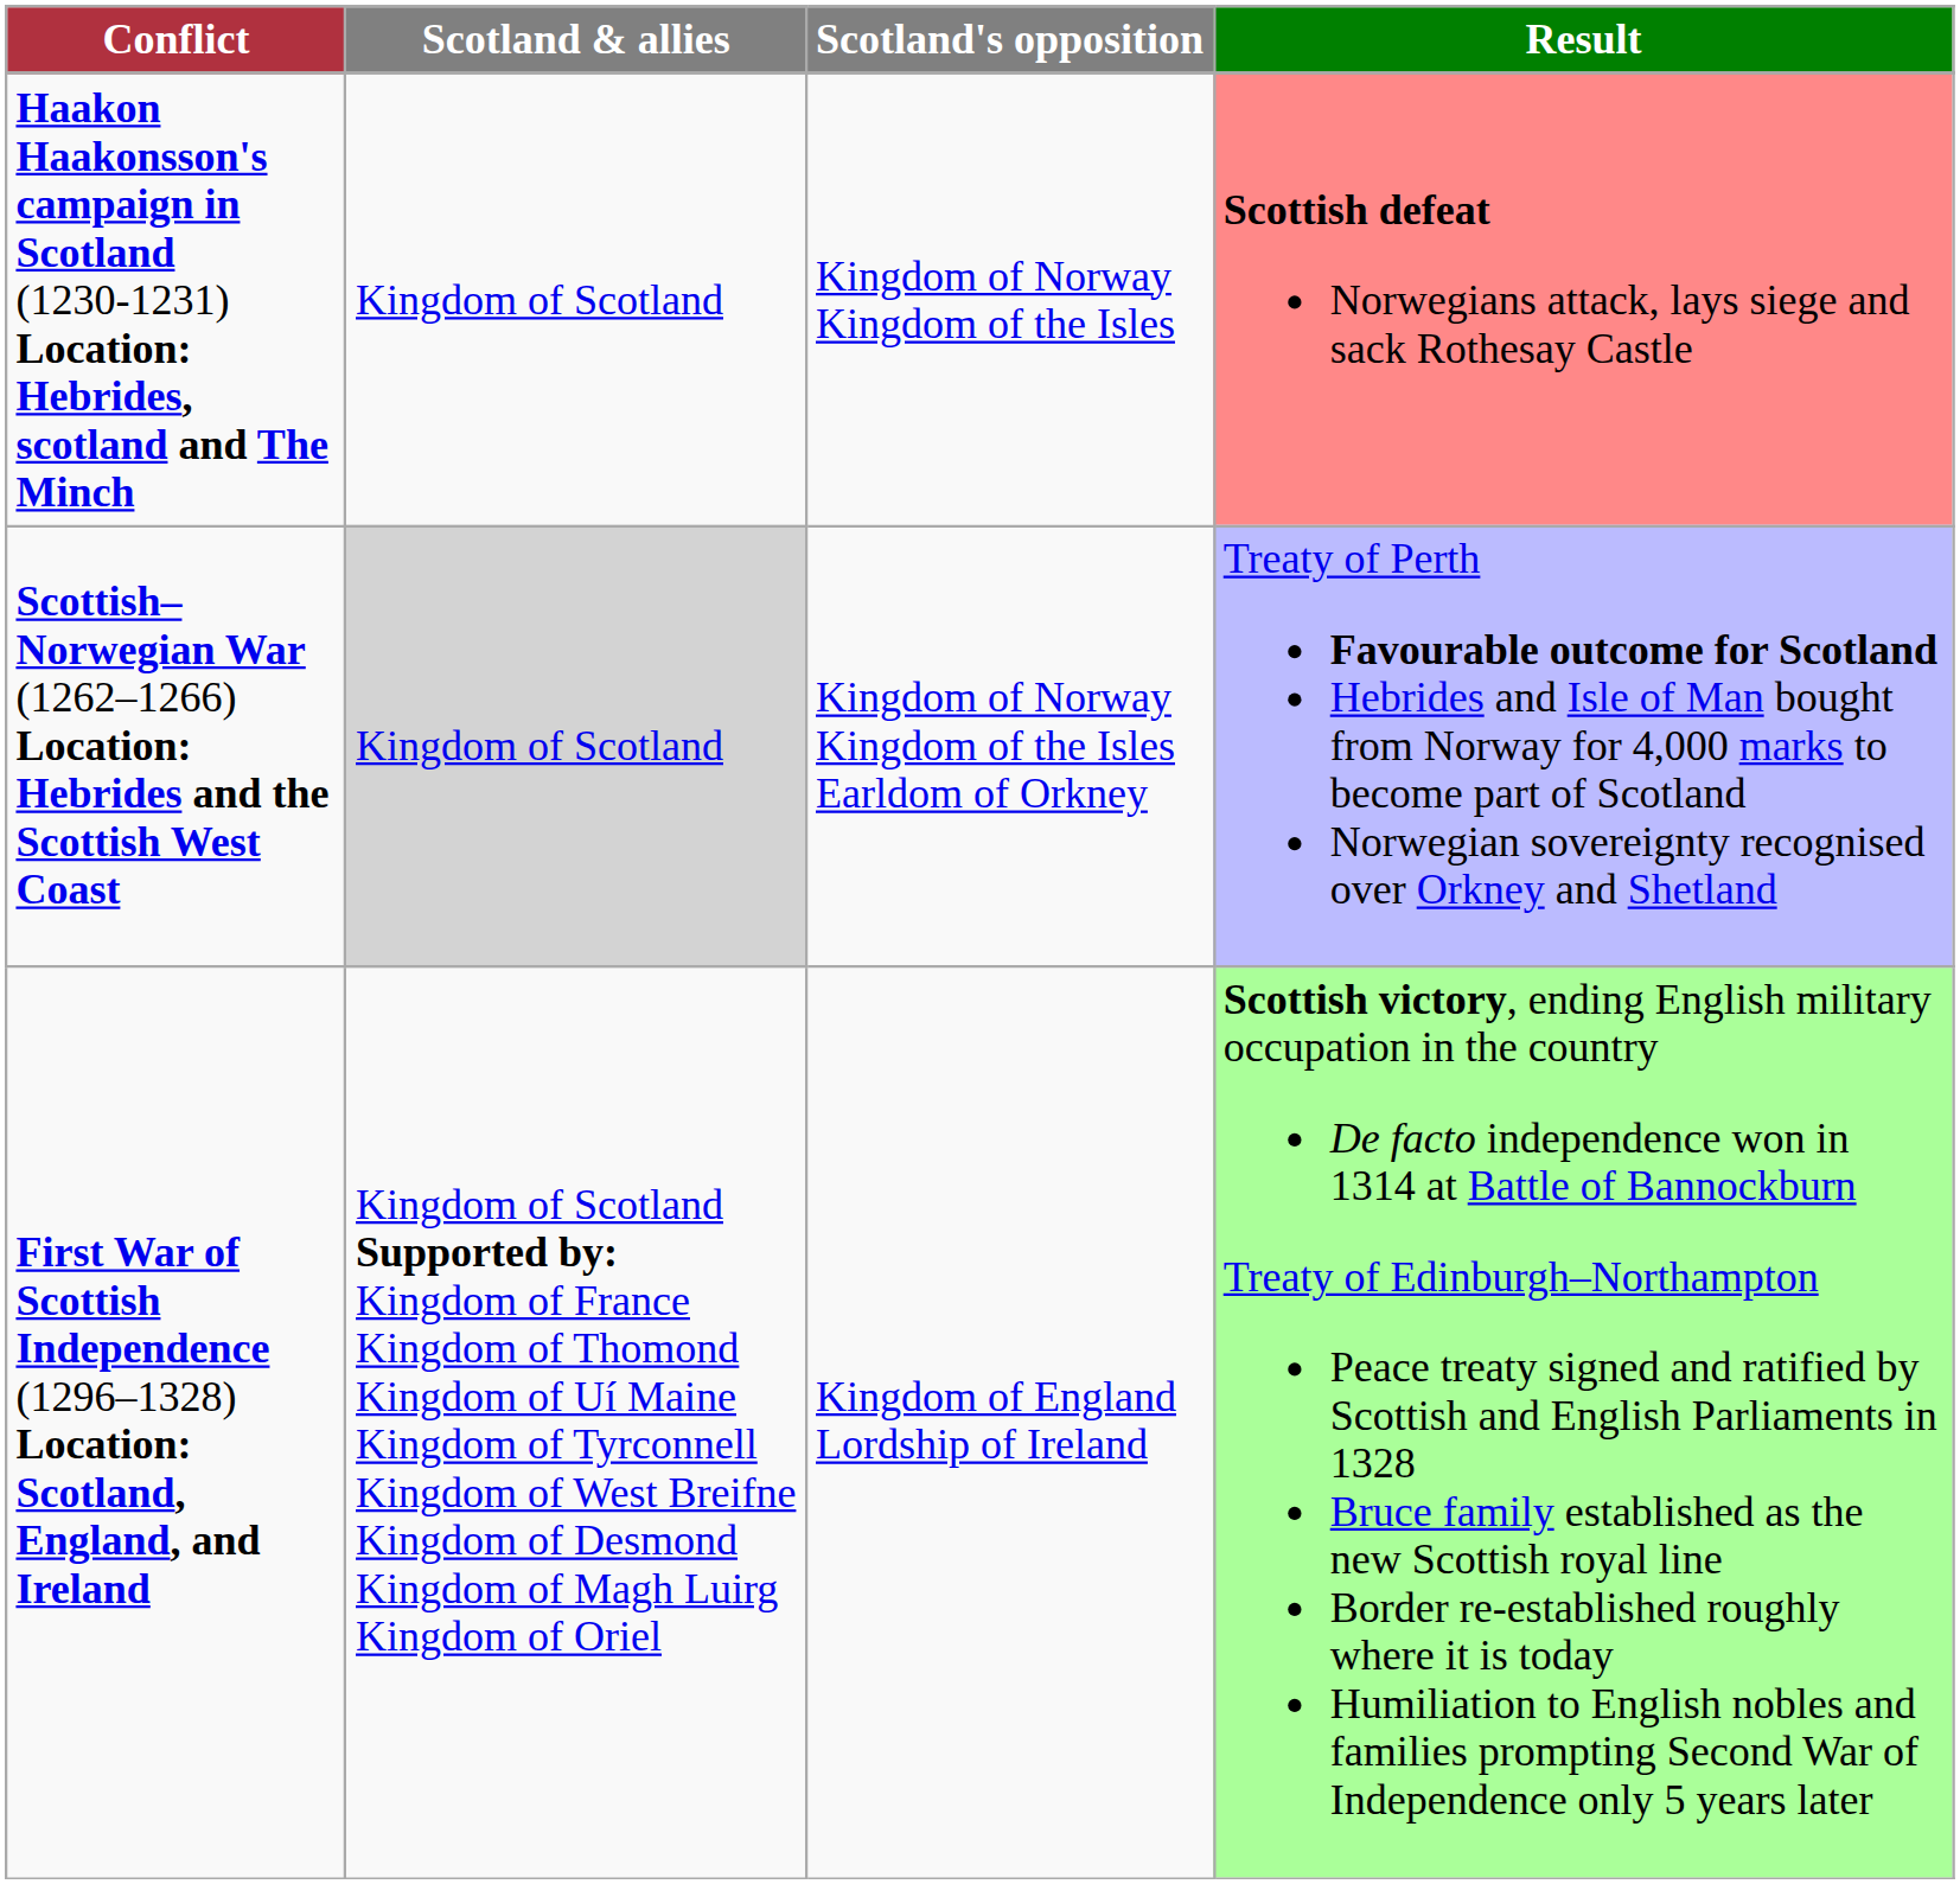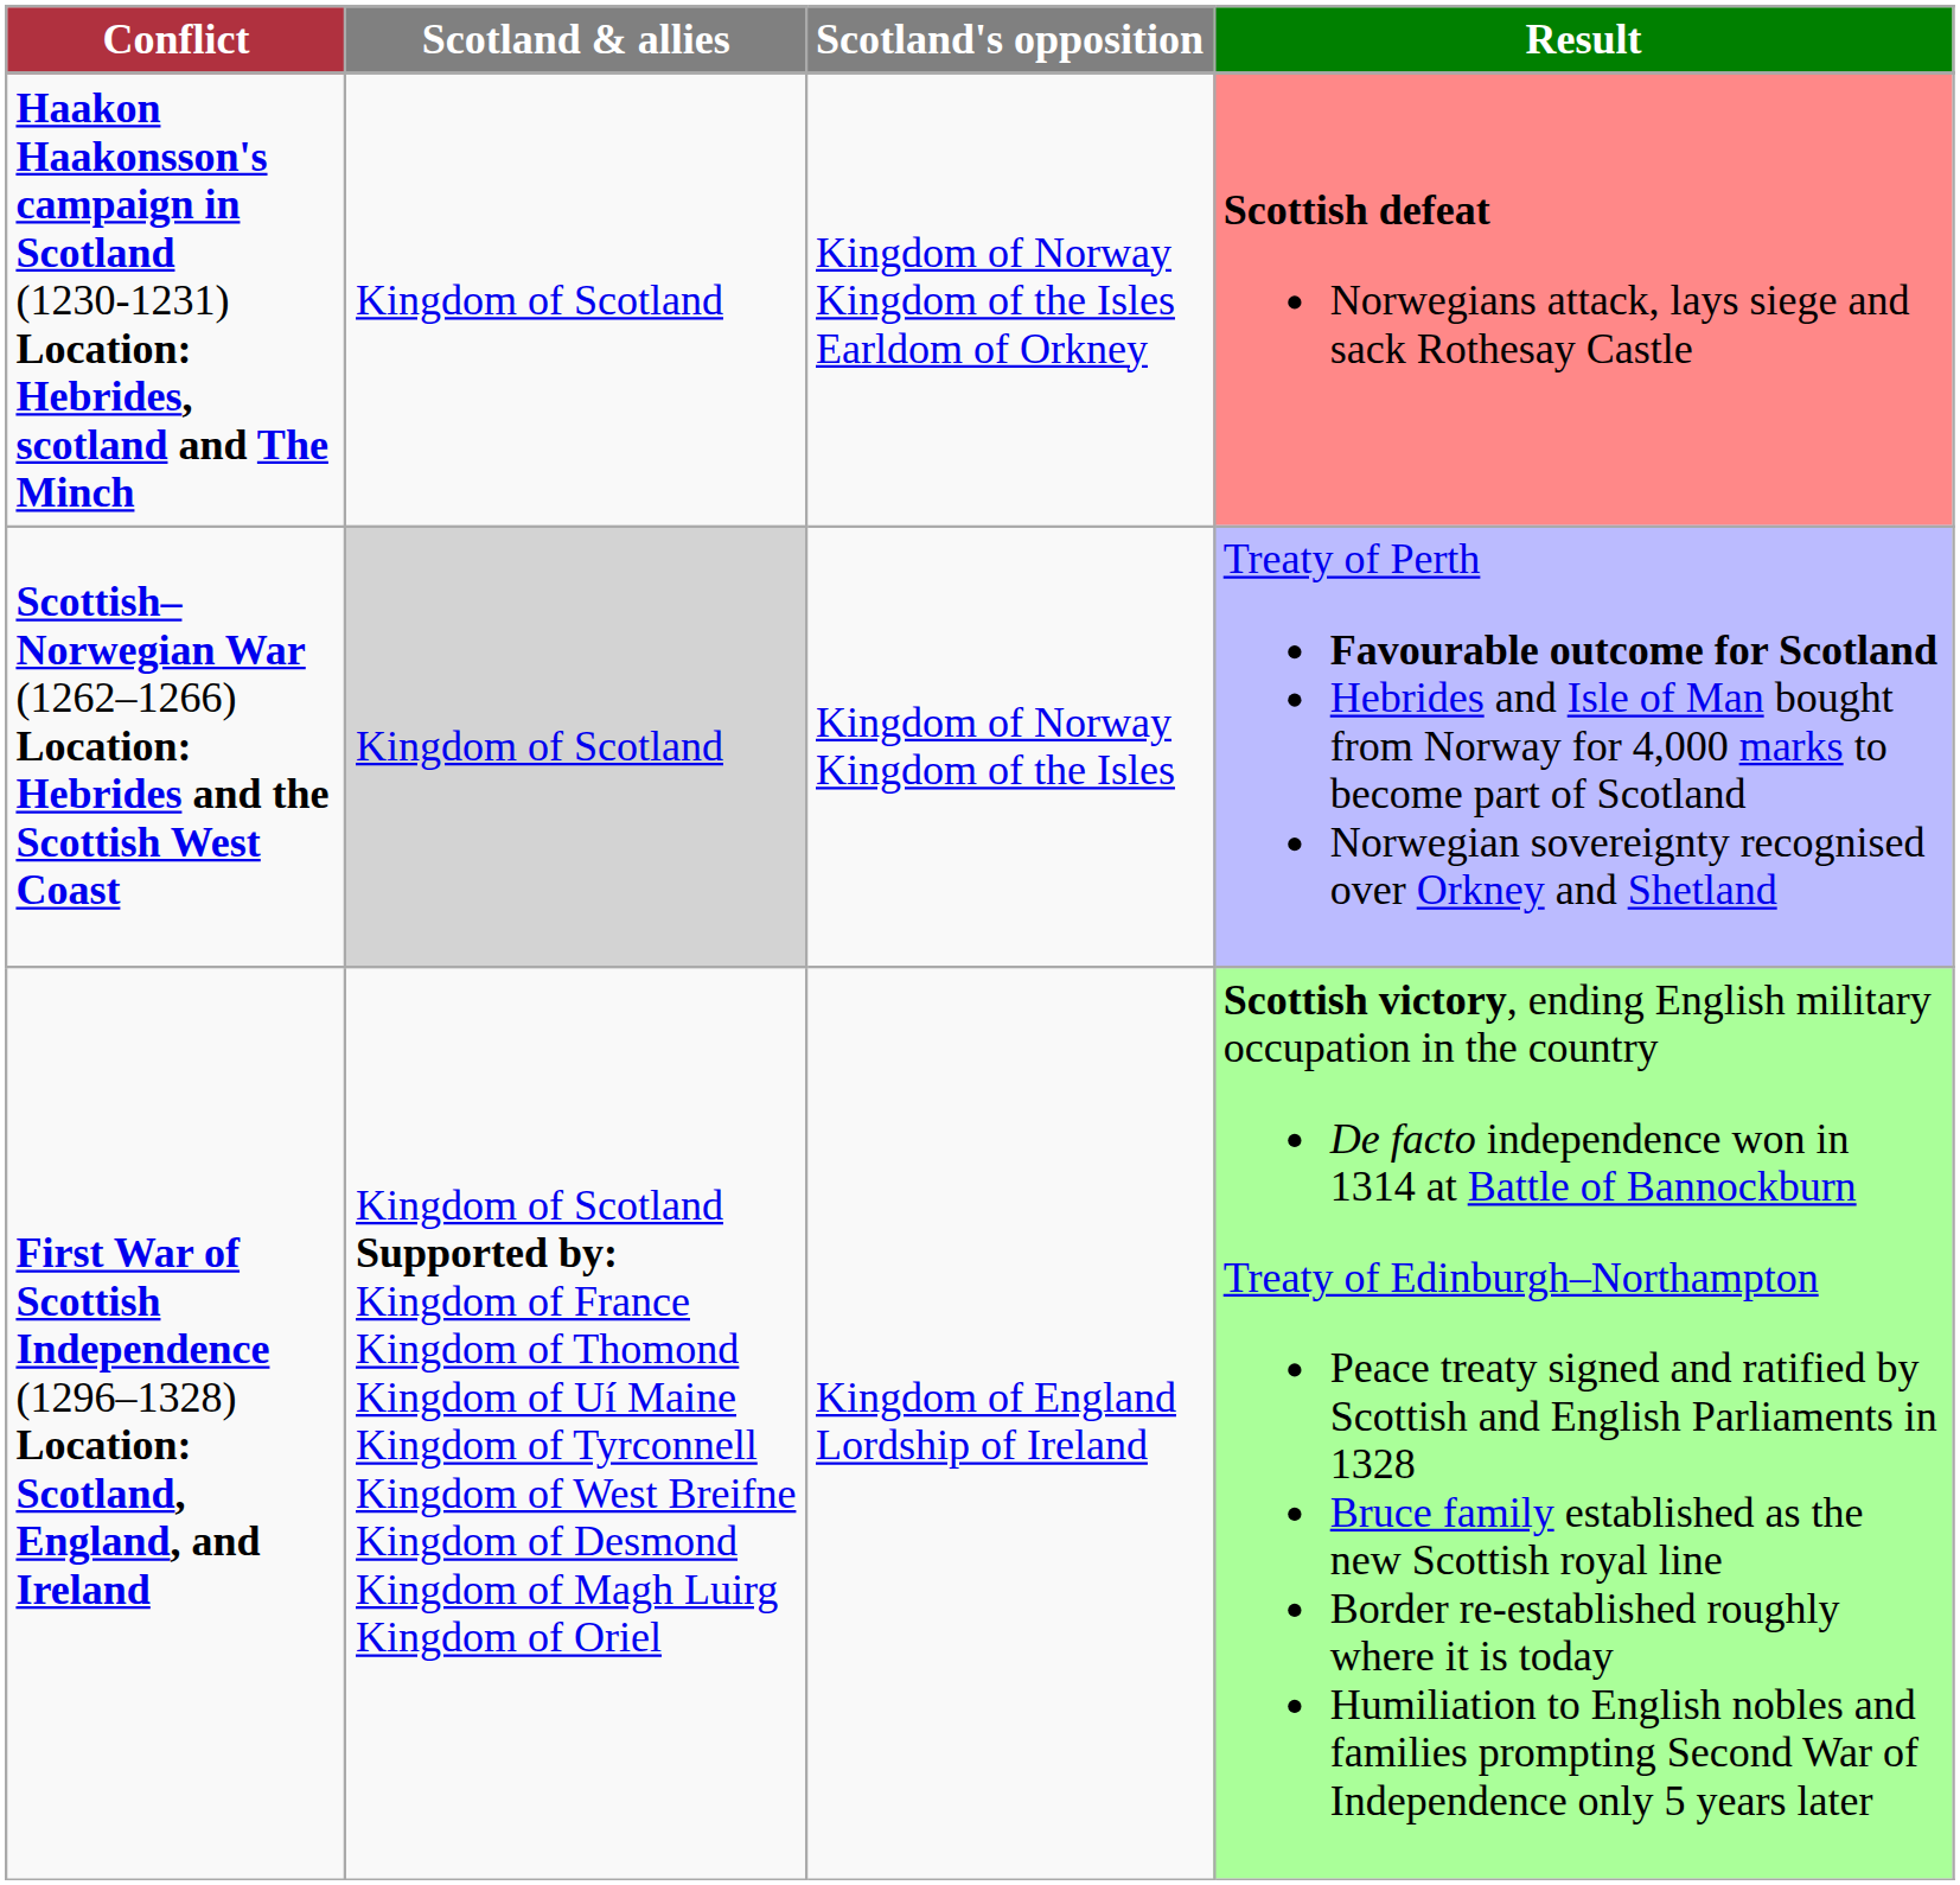row 2 | Scotland's opposition: Kingdom of Norway Kingdom of the Isles -> Kingdom of Norway Kingdom of the Isles Earldom of Orkney
row 3 | Scotland's opposition: Kingdom of Norway Kingdom of the Isles Earldom of Orkney -> Kingdom of Norway Kingdom of the Isles
